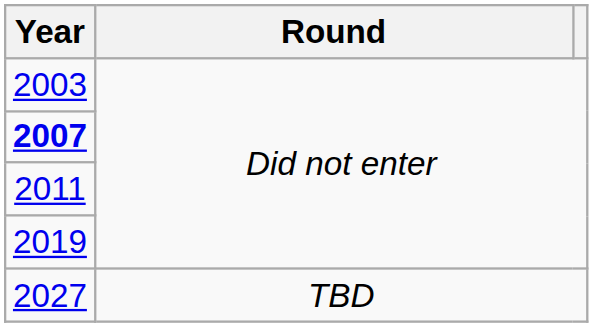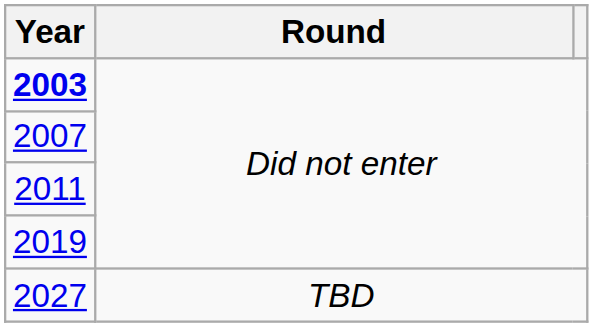2003 | Year: normal -> bold
2007 | Year: bold -> normal
